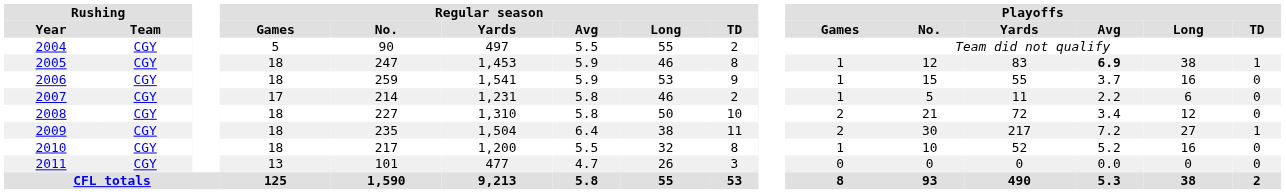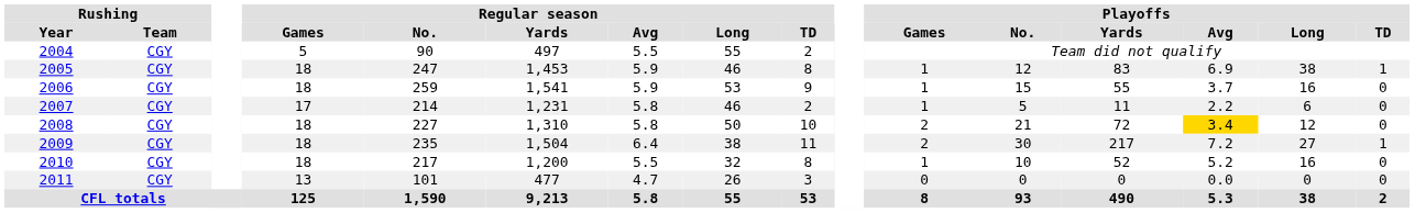2005 | Playoffs / Avg: bold -> normal
2008 | Playoffs / Avg: no background -> gold background
